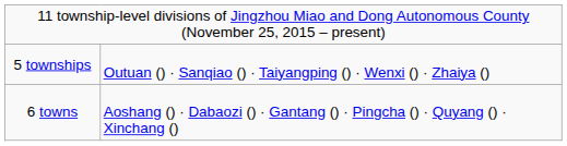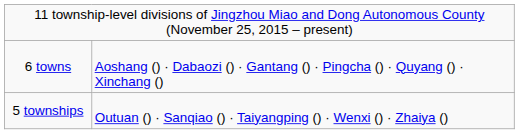rows swapped: 6 towns <-> 5 townships
